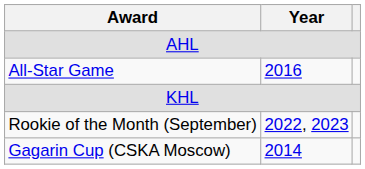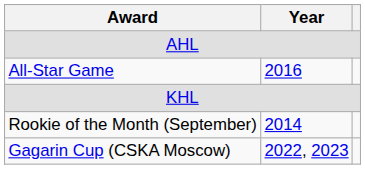Rookie of the Month (September) | Year: 2022, 2023 -> 2014
Gagarin Cup (CSKA Moscow) | Year: 2014 -> 2022, 2023
